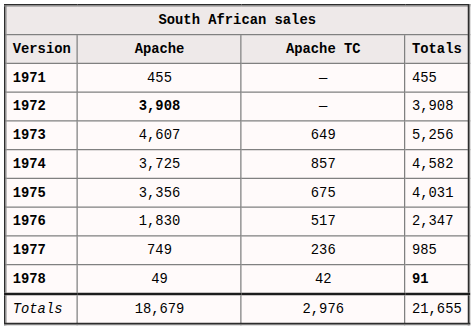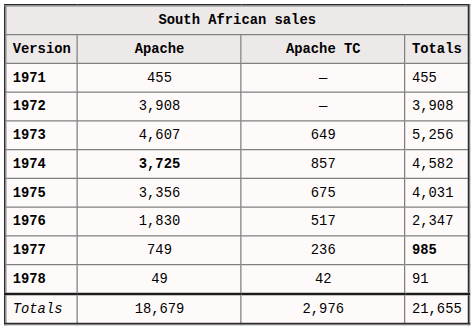1972 | column 2: bold -> normal
1974 | column 2: normal -> bold
1977 | column 4: normal -> bold
1978 | column 4: bold -> normal
